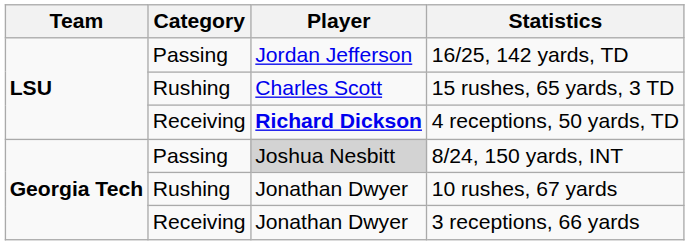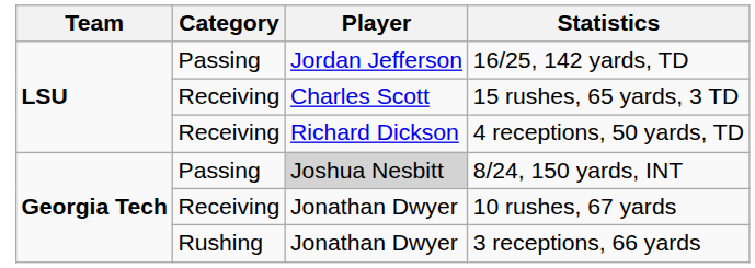15 rushes, 65 yards, 3 TD | Category: Rushing -> Receiving
4 receptions, 50 yards, TD | Player: bold -> normal
10 rushes, 67 yards | Category: Rushing -> Receiving
3 receptions, 66 yards | Category: Receiving -> Rushing
